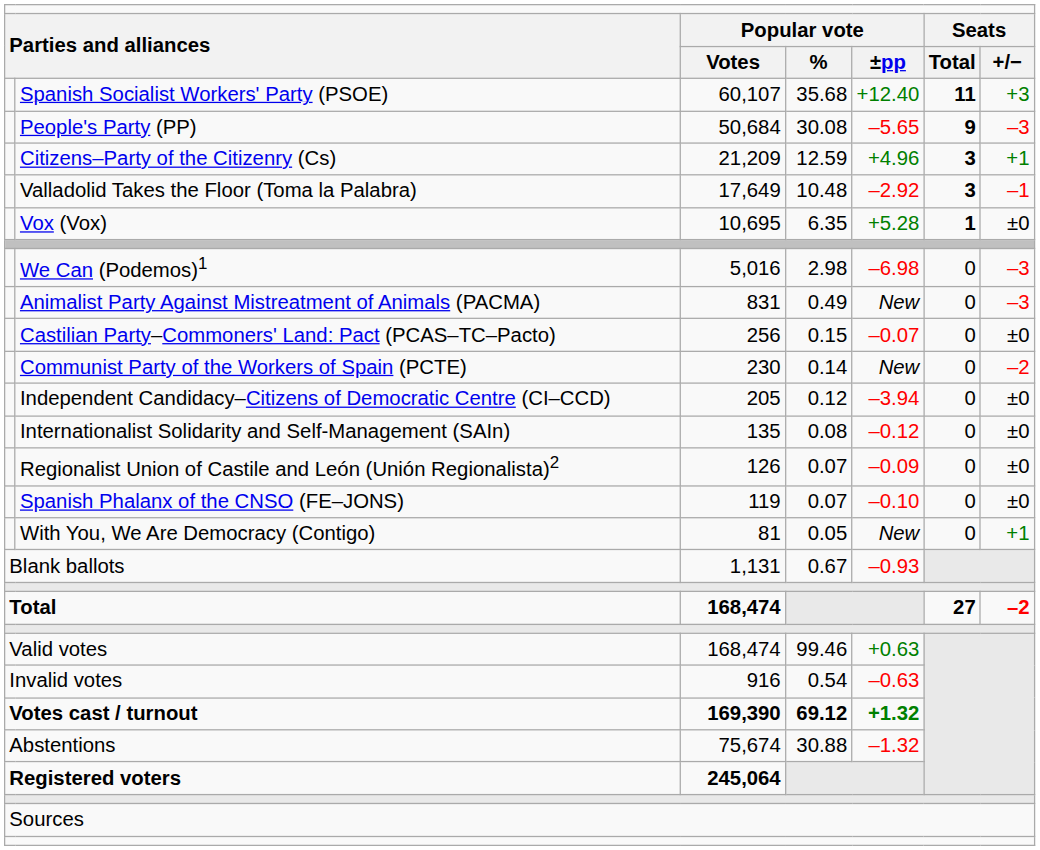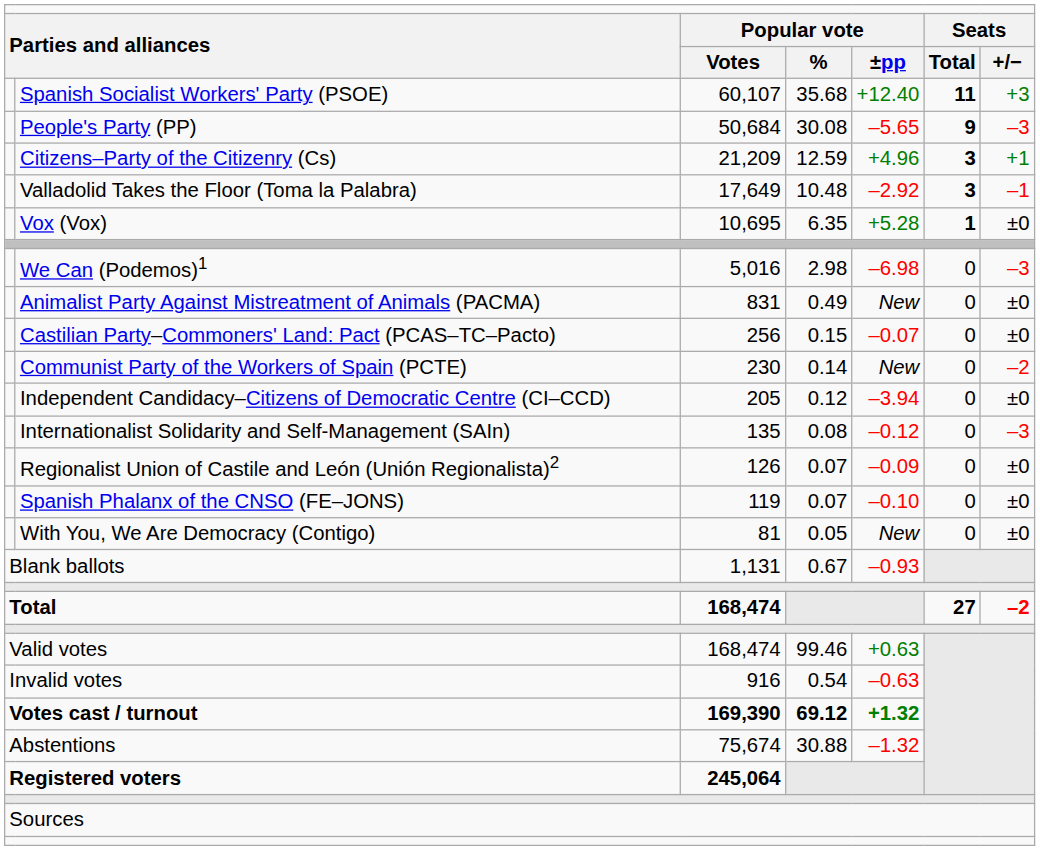Animalist Party Against Mistreatment of Animals (PACMA) | column 7: –3 -> ±0
Internationalist Solidarity and Self-Management (SAIn) | column 7: ±0 -> –3
With You, We Are Democracy (Contigo) | column 7: +1 -> ±0
